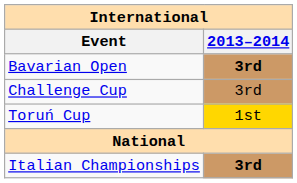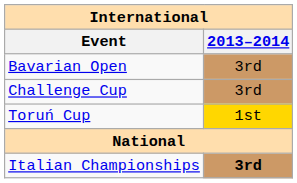Bavarian Open | International / 2013–2014: bold -> normal
